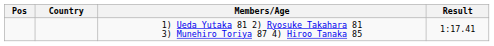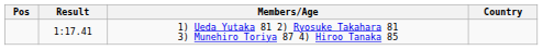columns swapped: Country <-> Result
